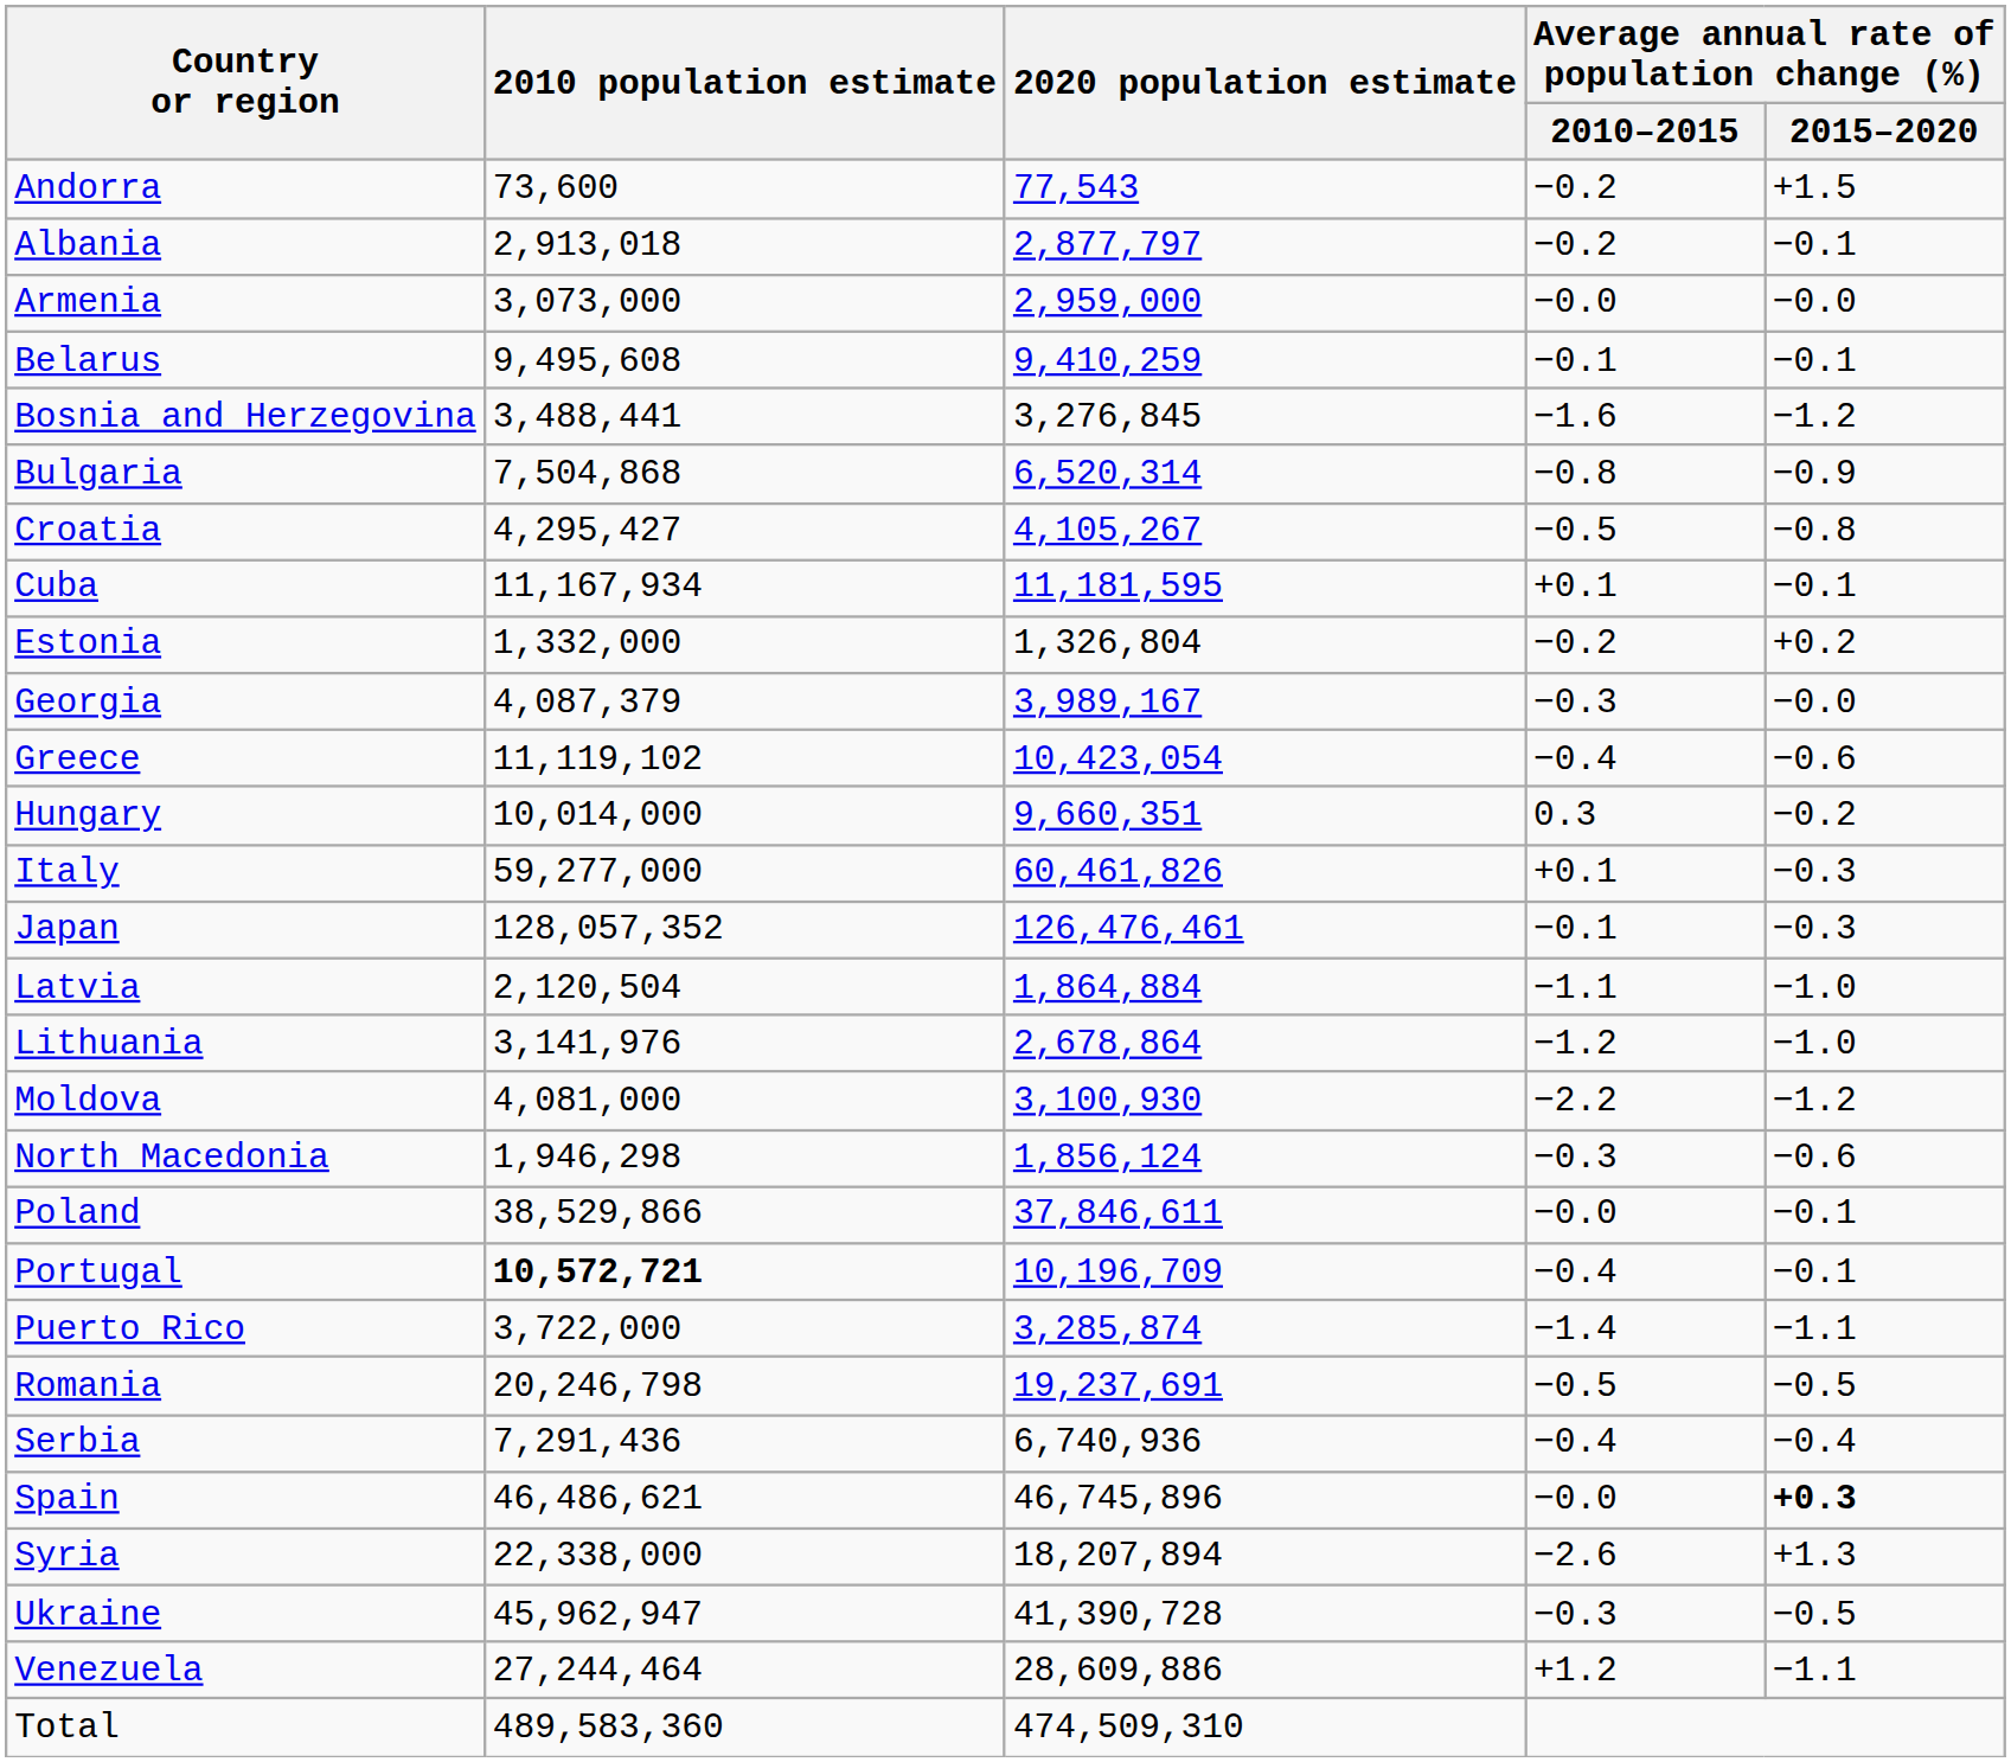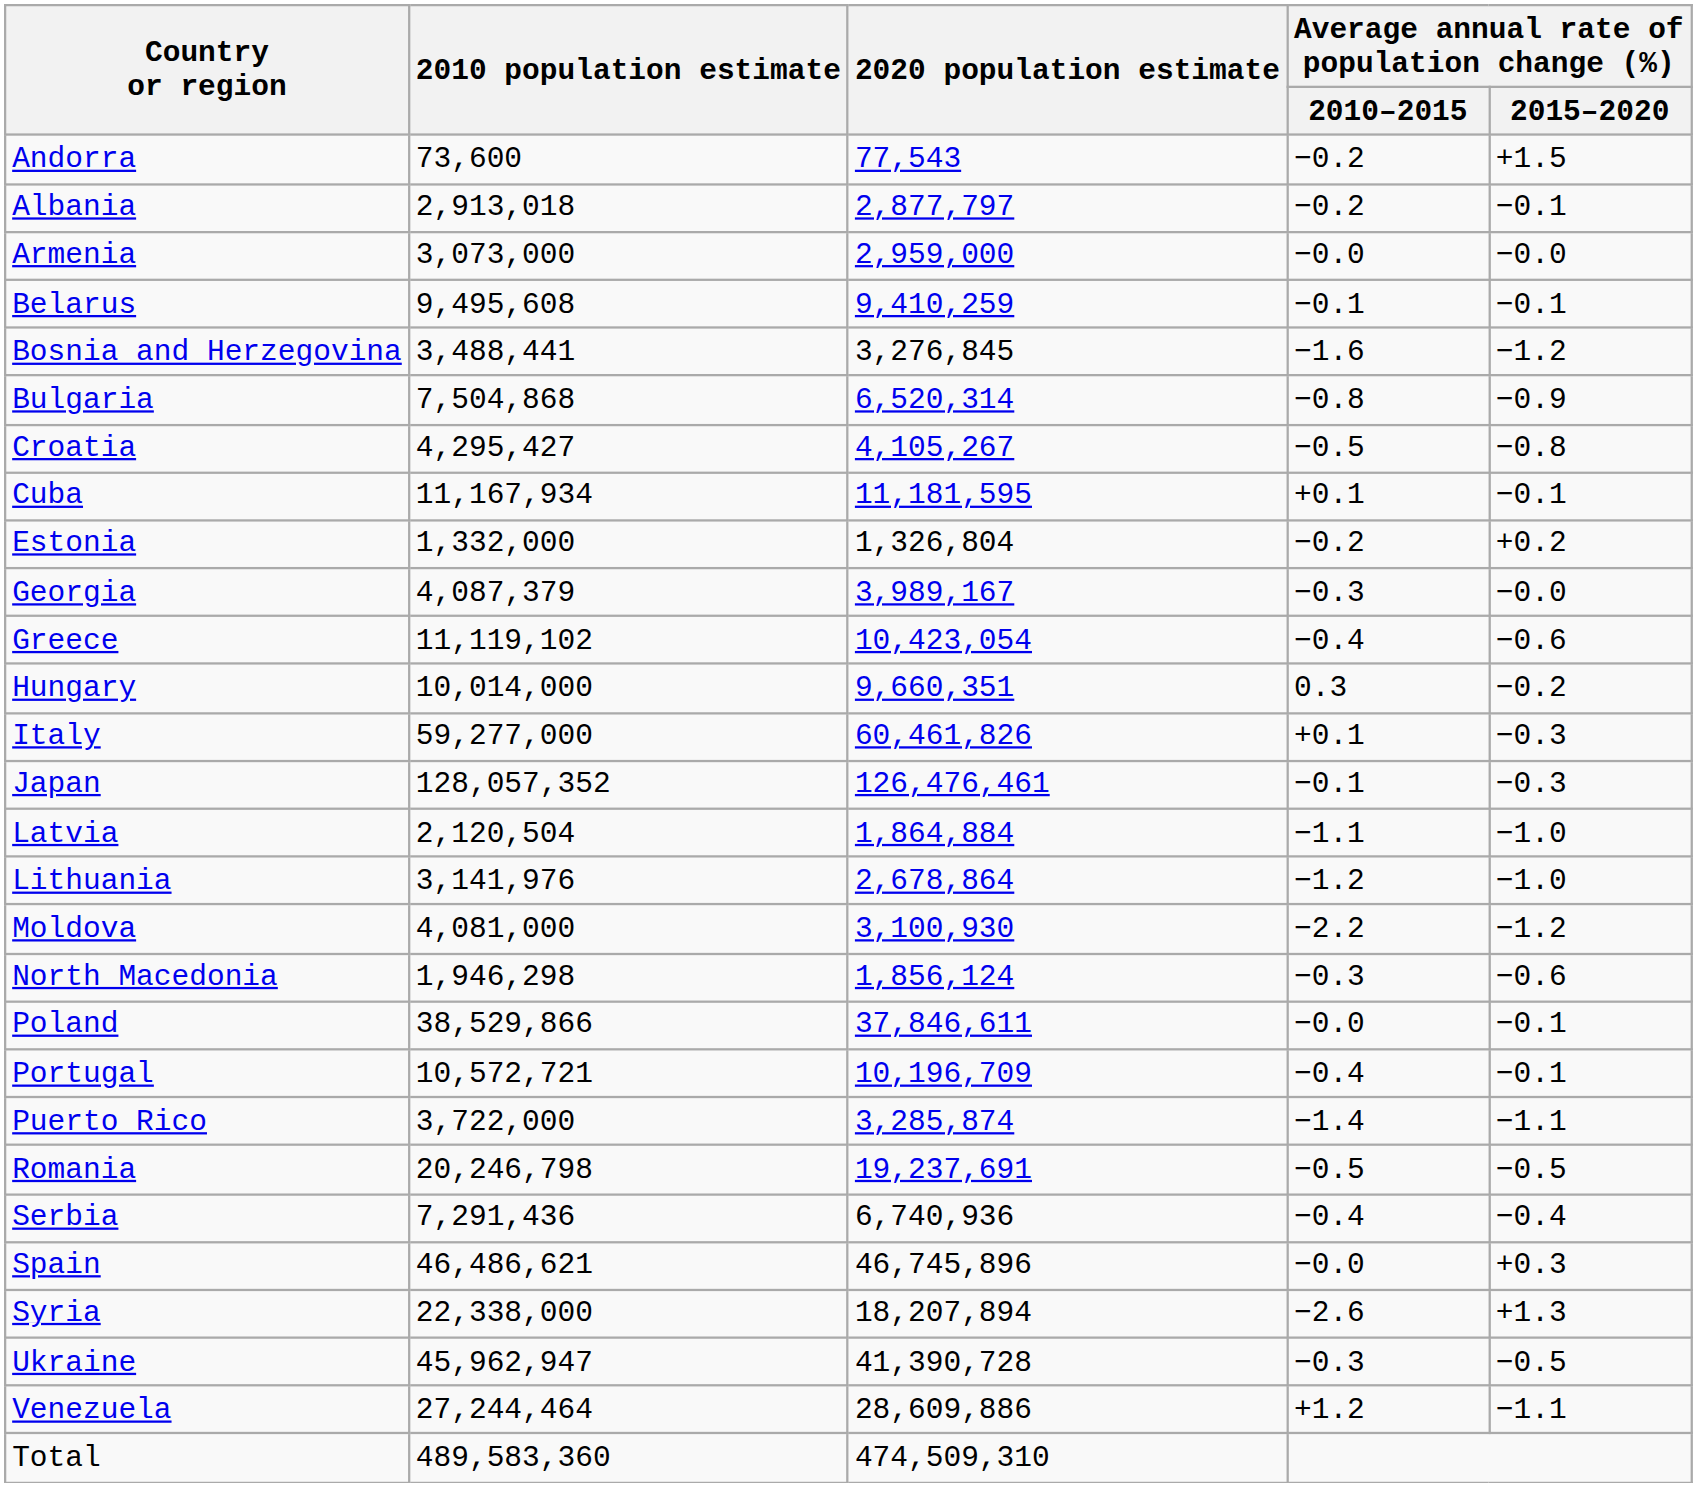Portugal | 2010 population estimate: bold -> normal
Spain | Average annual rate of population change (%) / 2015–2020: bold -> normal
